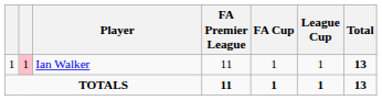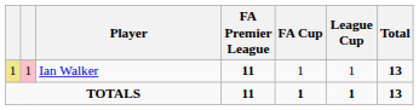row 2 | column 1: no background -> khaki background
row 2 | FA Premier League: normal -> bold
